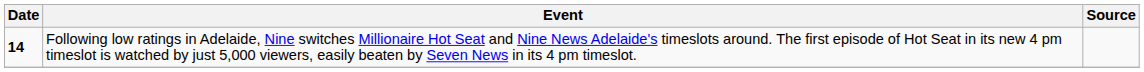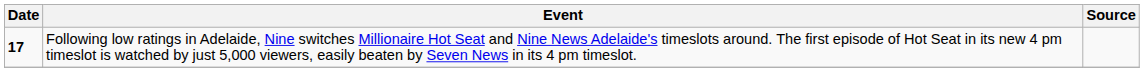row 2 | Date: 14 -> 17
